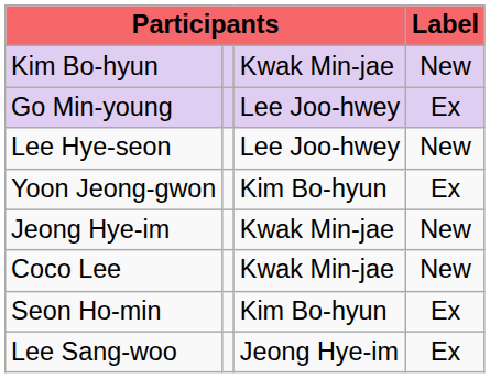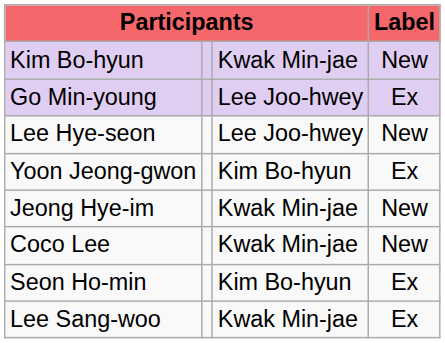Lee Sang-woo | column 3: Jeong Hye-im -> Kwak Min-jae
